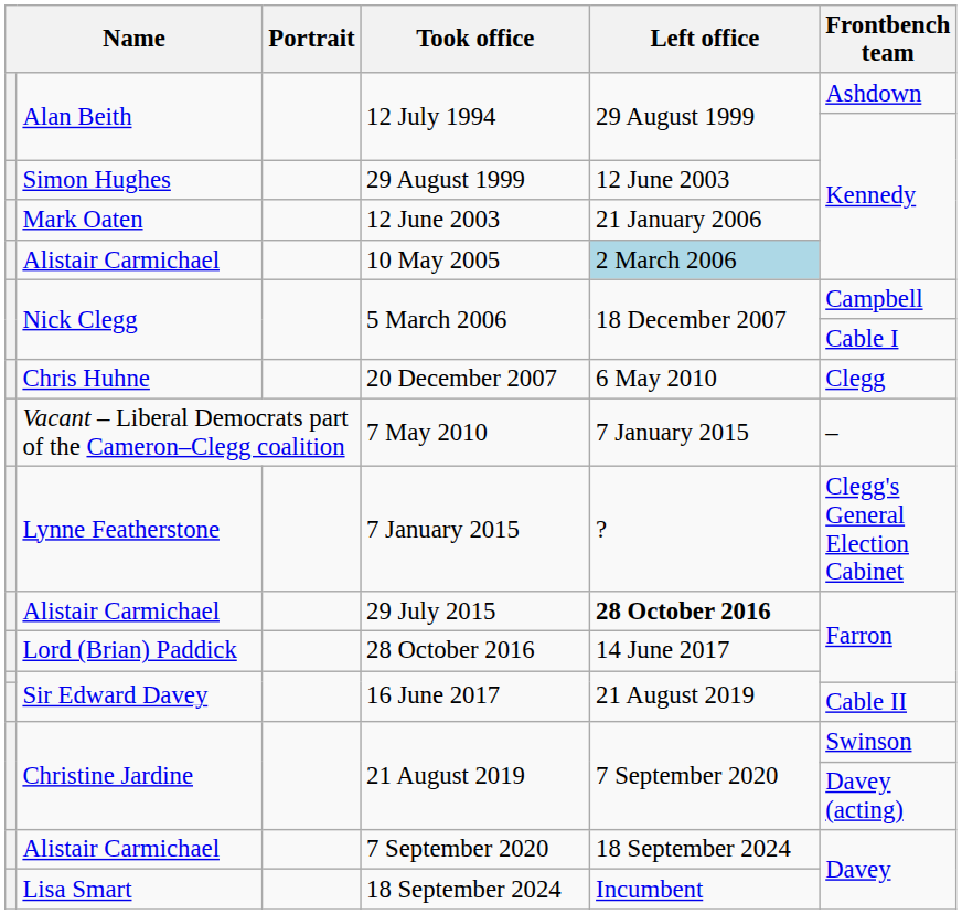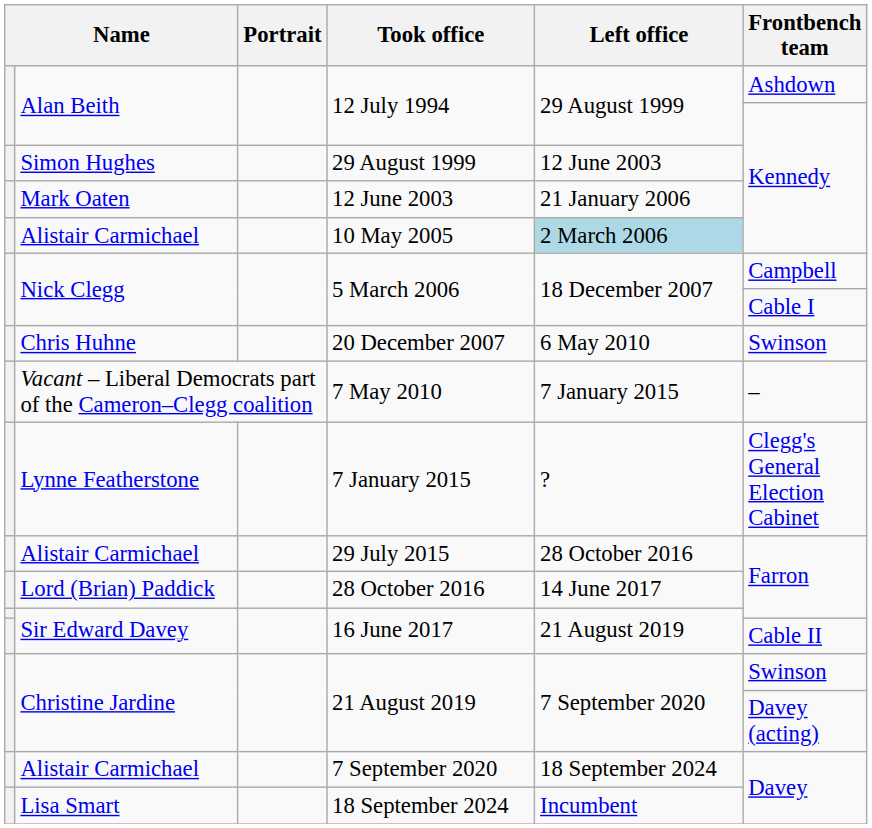20 December 2007 | column 6: Clegg -> Swinson
29 July 2015 | Left office: bold -> normal
